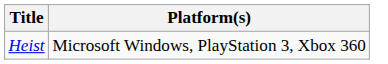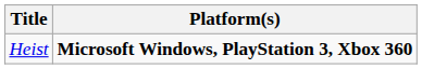Heist | Platform(s): normal -> bold
